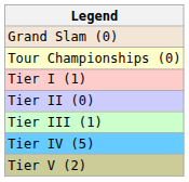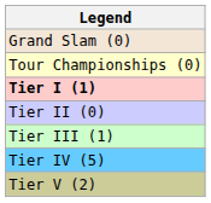row 4 | column 1: normal -> bold
